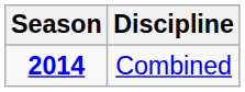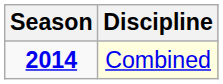row 2 | Discipline: no background -> lightyellow background
